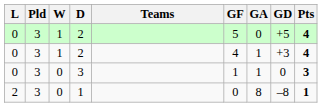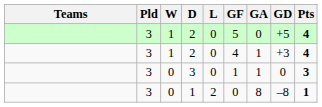columns swapped: Teams <-> L
